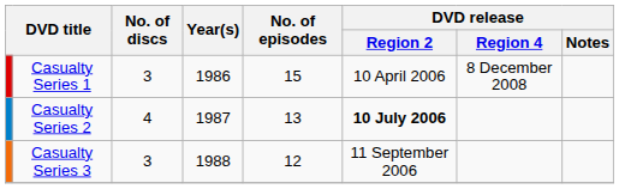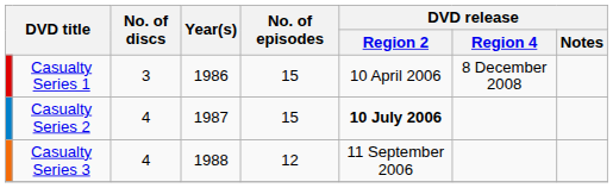Casualty Series 2 | No. of episodes: 13 -> 15
Casualty Series 3 | No. of discs: 3 -> 4
